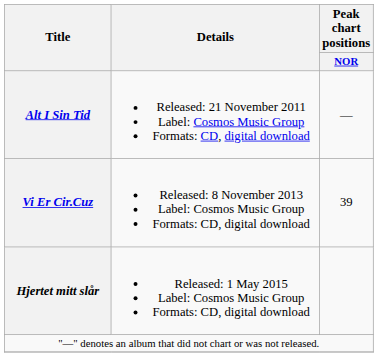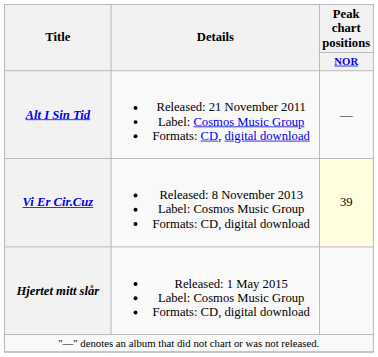Vi Er Cir.Cuz | Peak chart positions / NOR: no background -> lightyellow background
